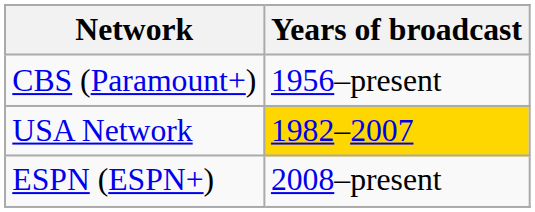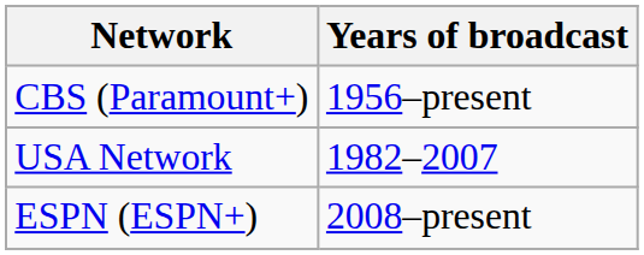USA Network | Years of broadcast: gold background -> no background
